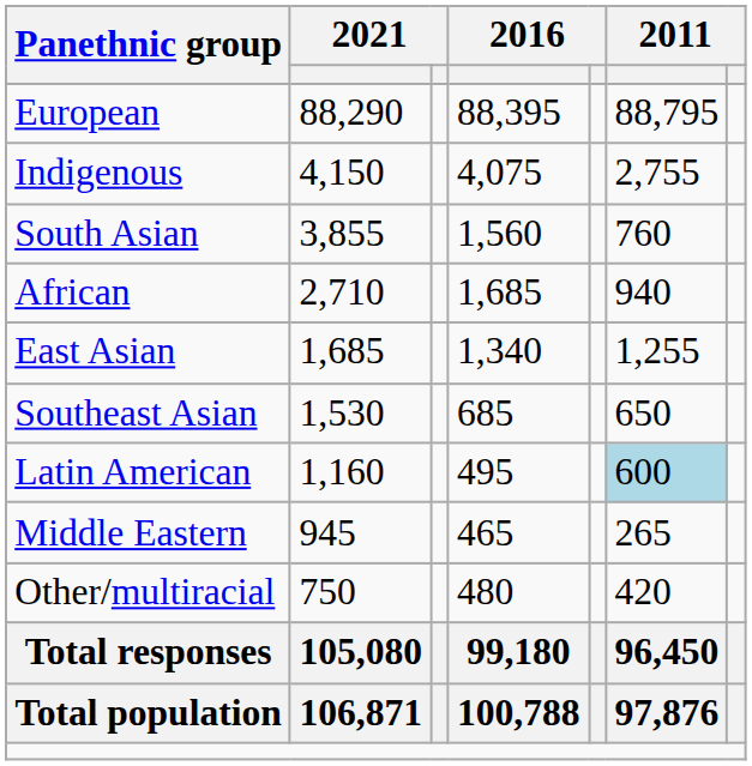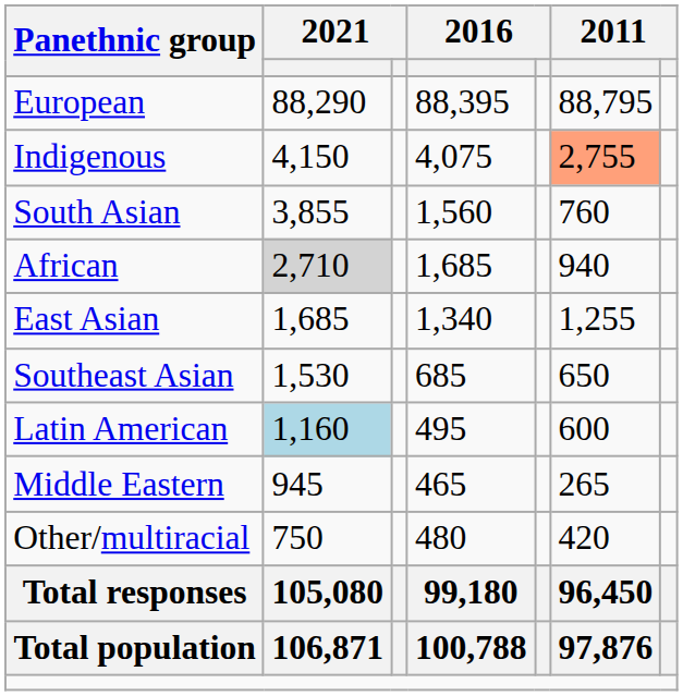Indigenous | column 6: no background -> lightsalmon background
African | column 2: no background -> lightgrey background
Latin American | column 2: no background -> lightblue background
Latin American | column 6: lightblue background -> no background
